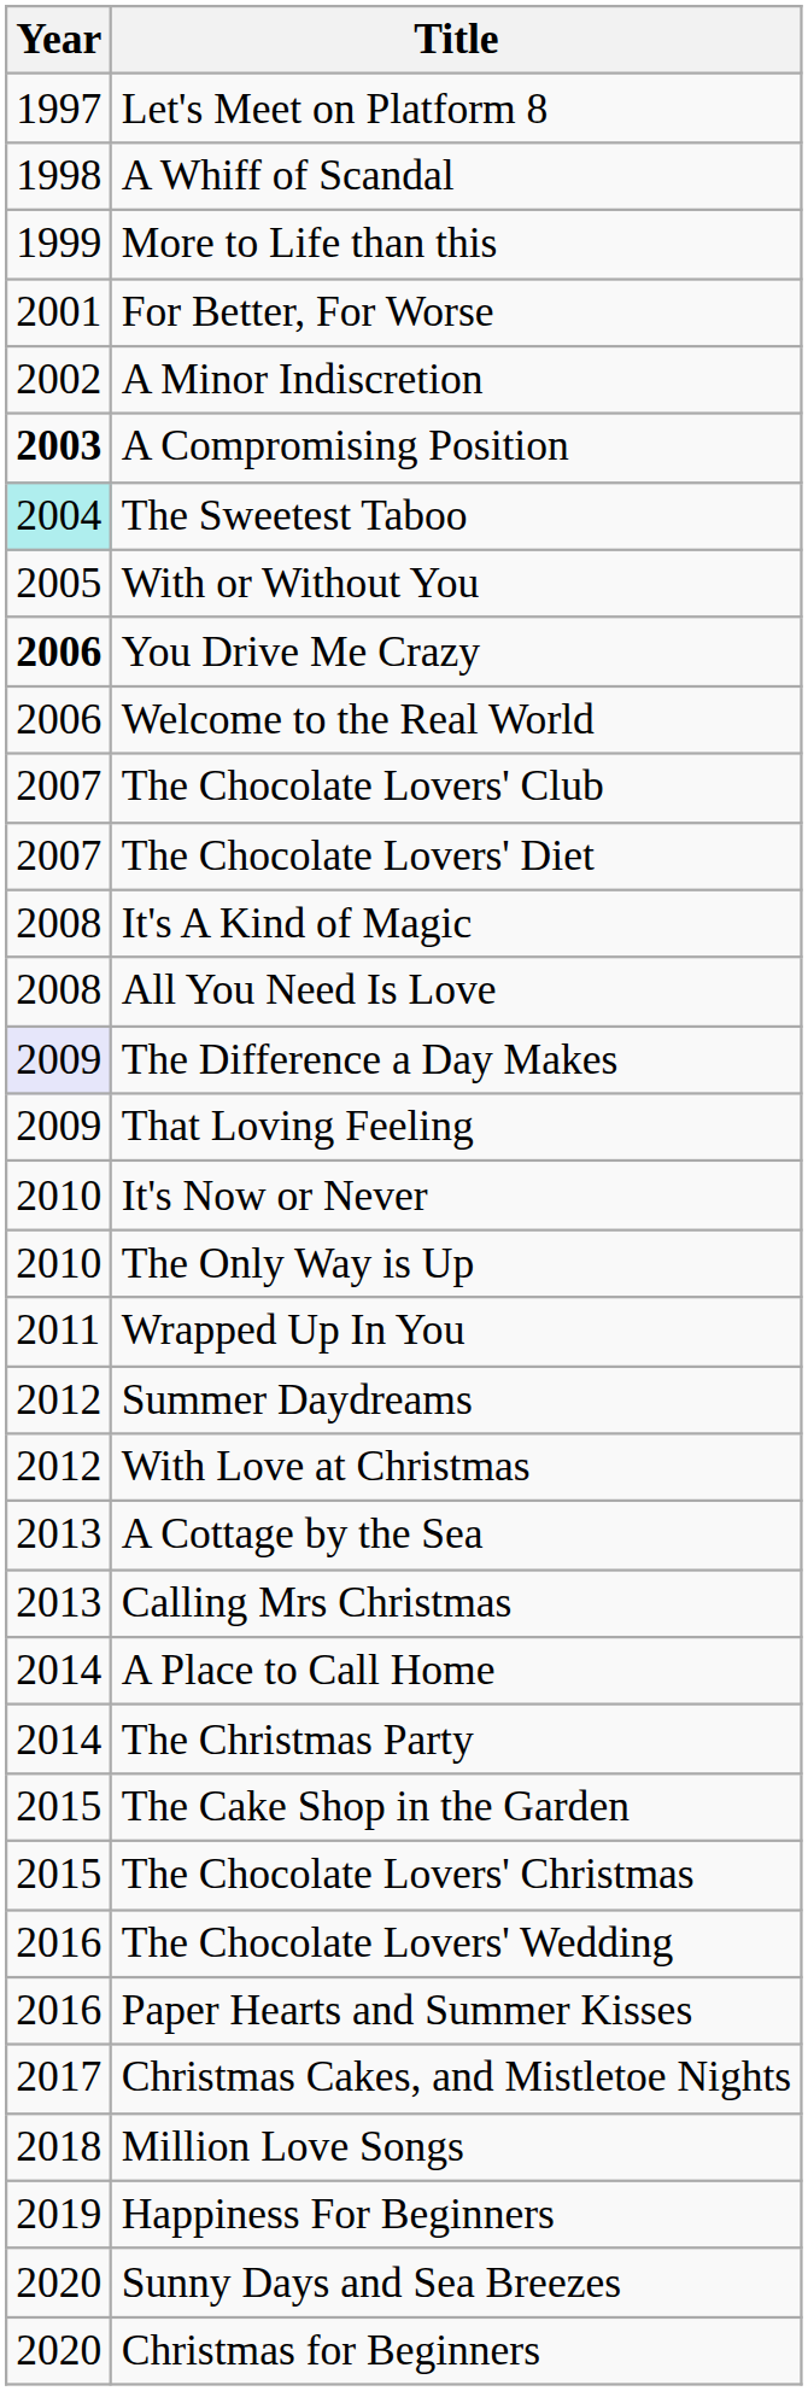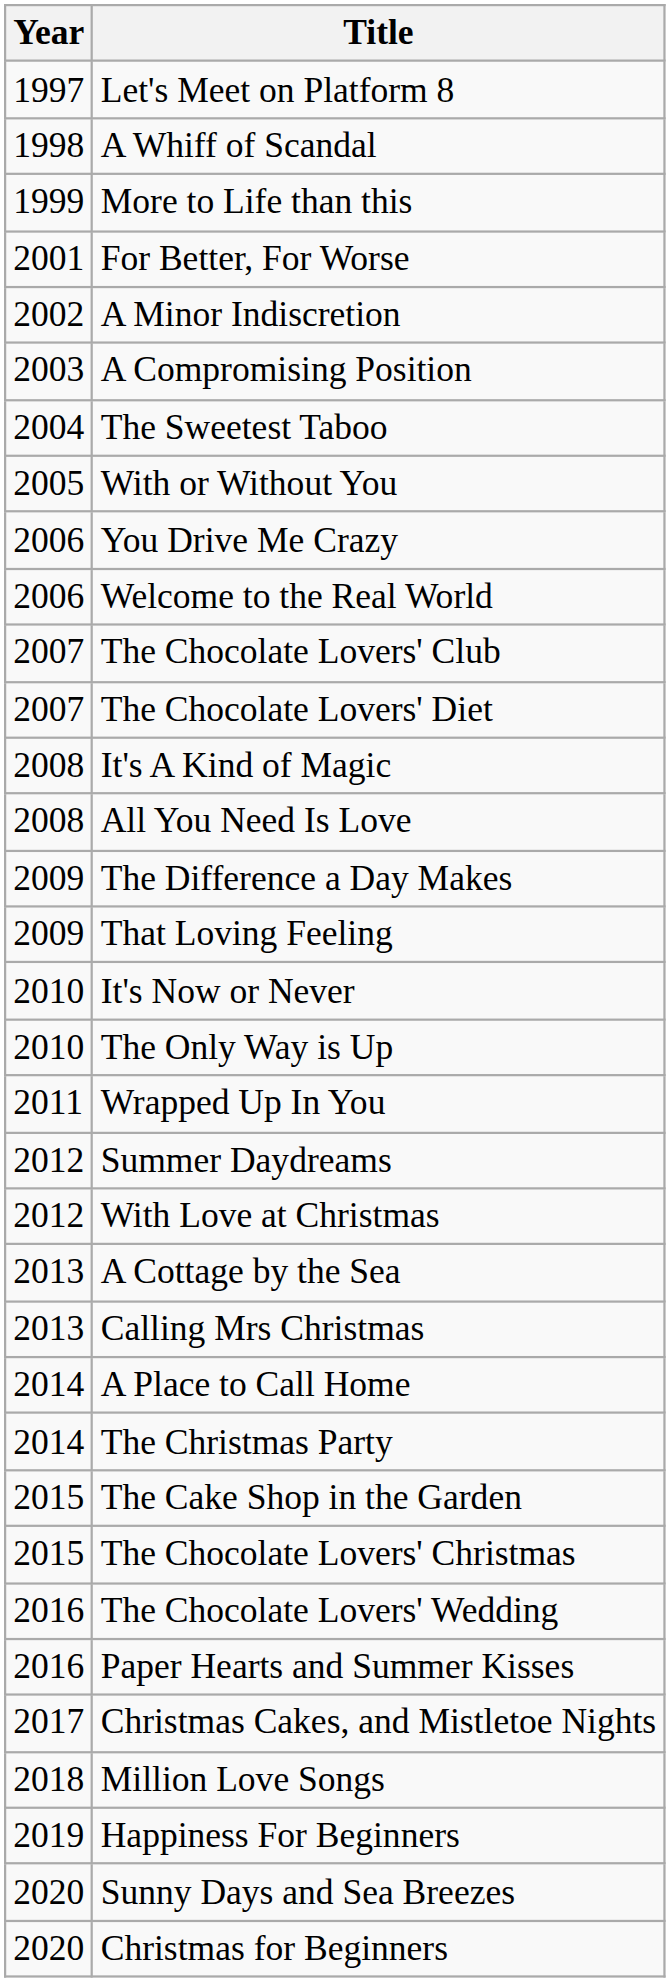A Compromising Position | Year: bold -> normal
The Sweetest Taboo | Year: paleturquoise background -> no background
You Drive Me Crazy | Year: bold -> normal
The Difference a Day Makes | Year: lavender background -> no background
